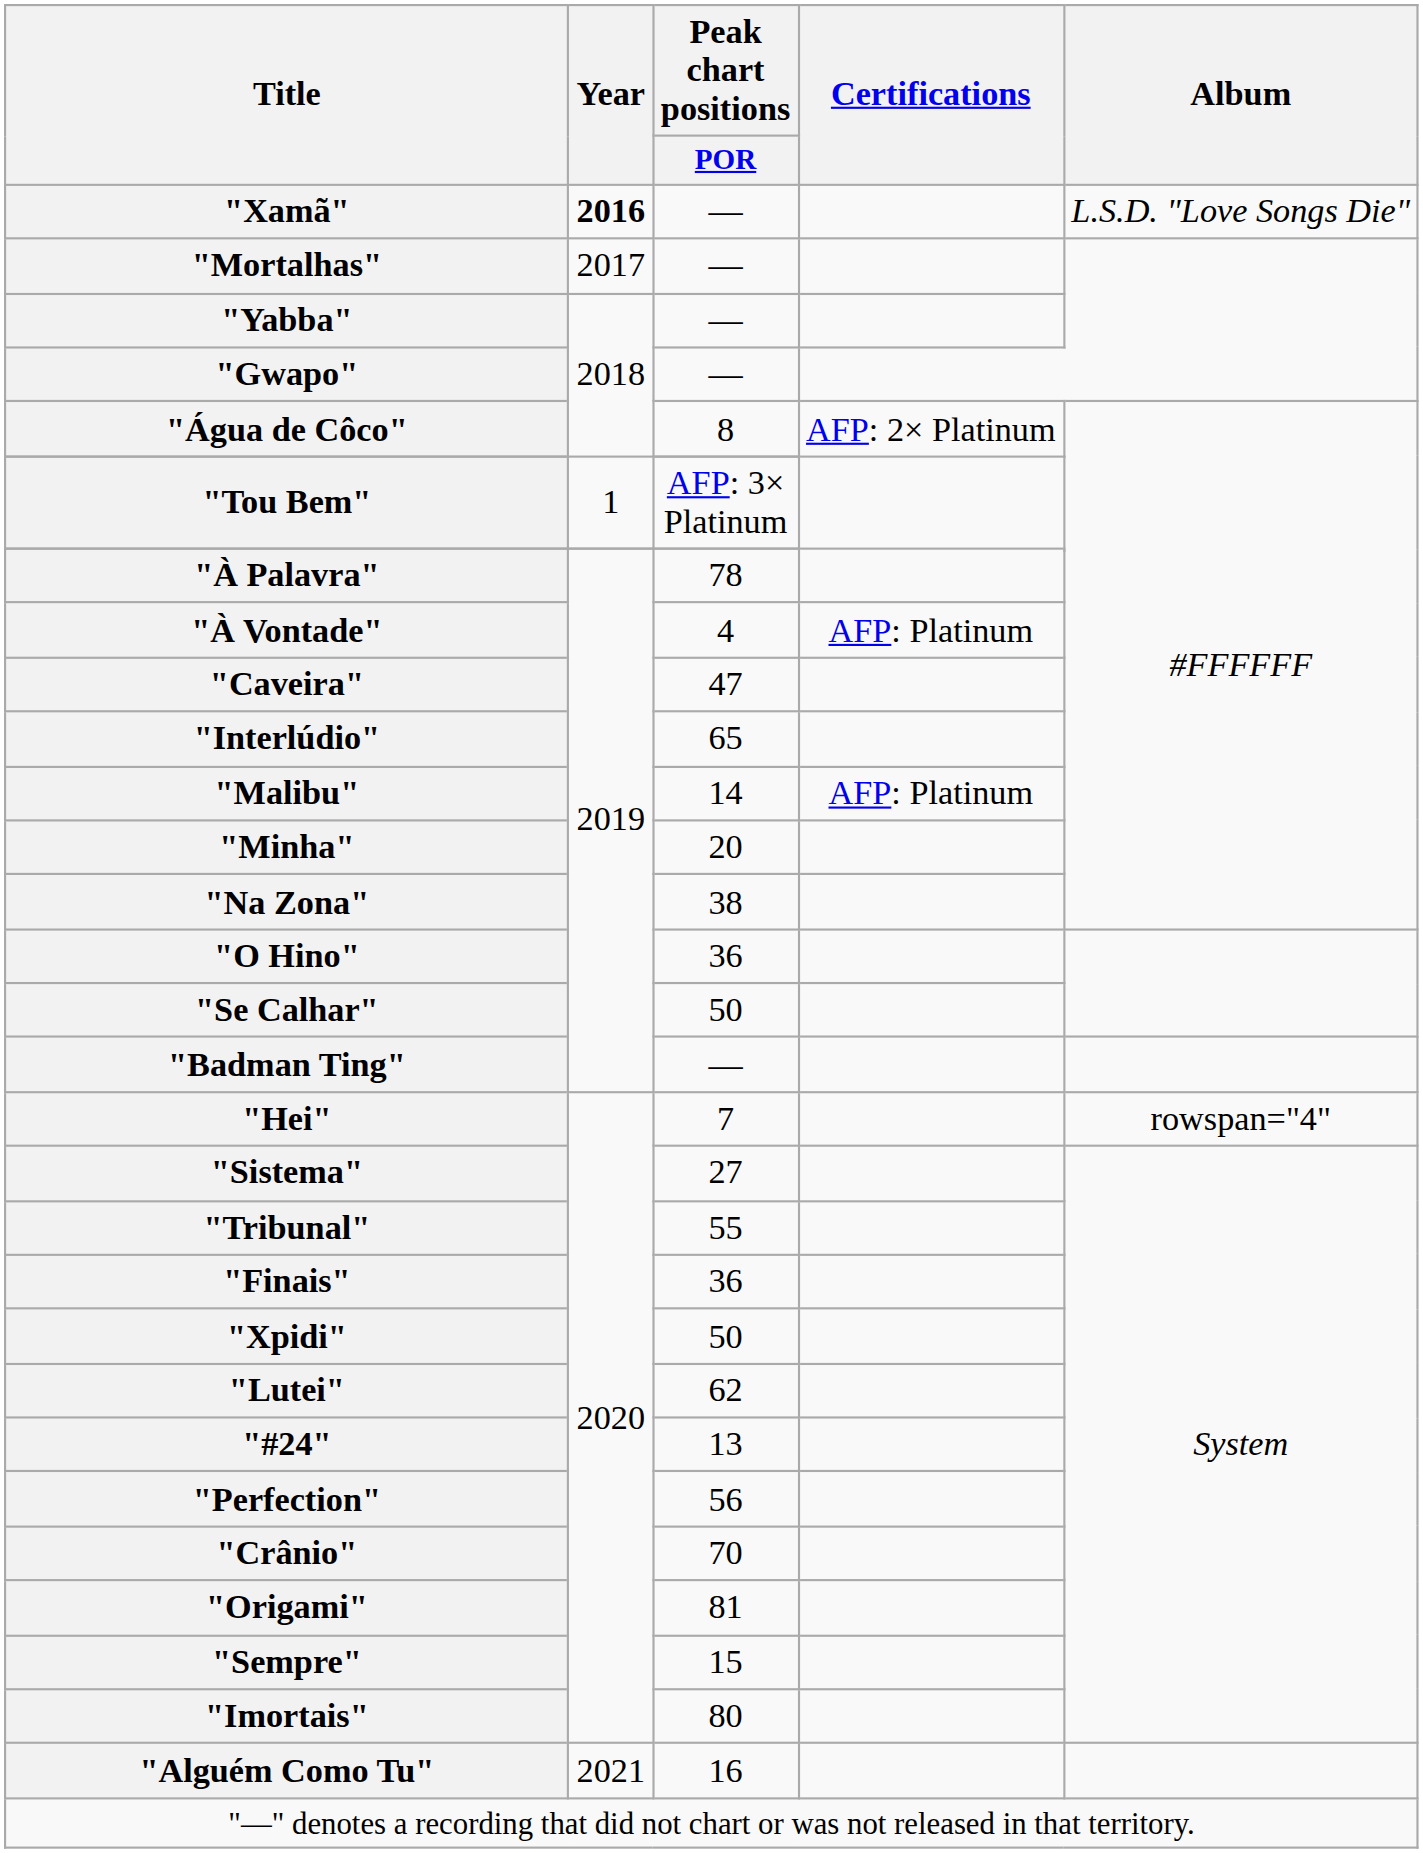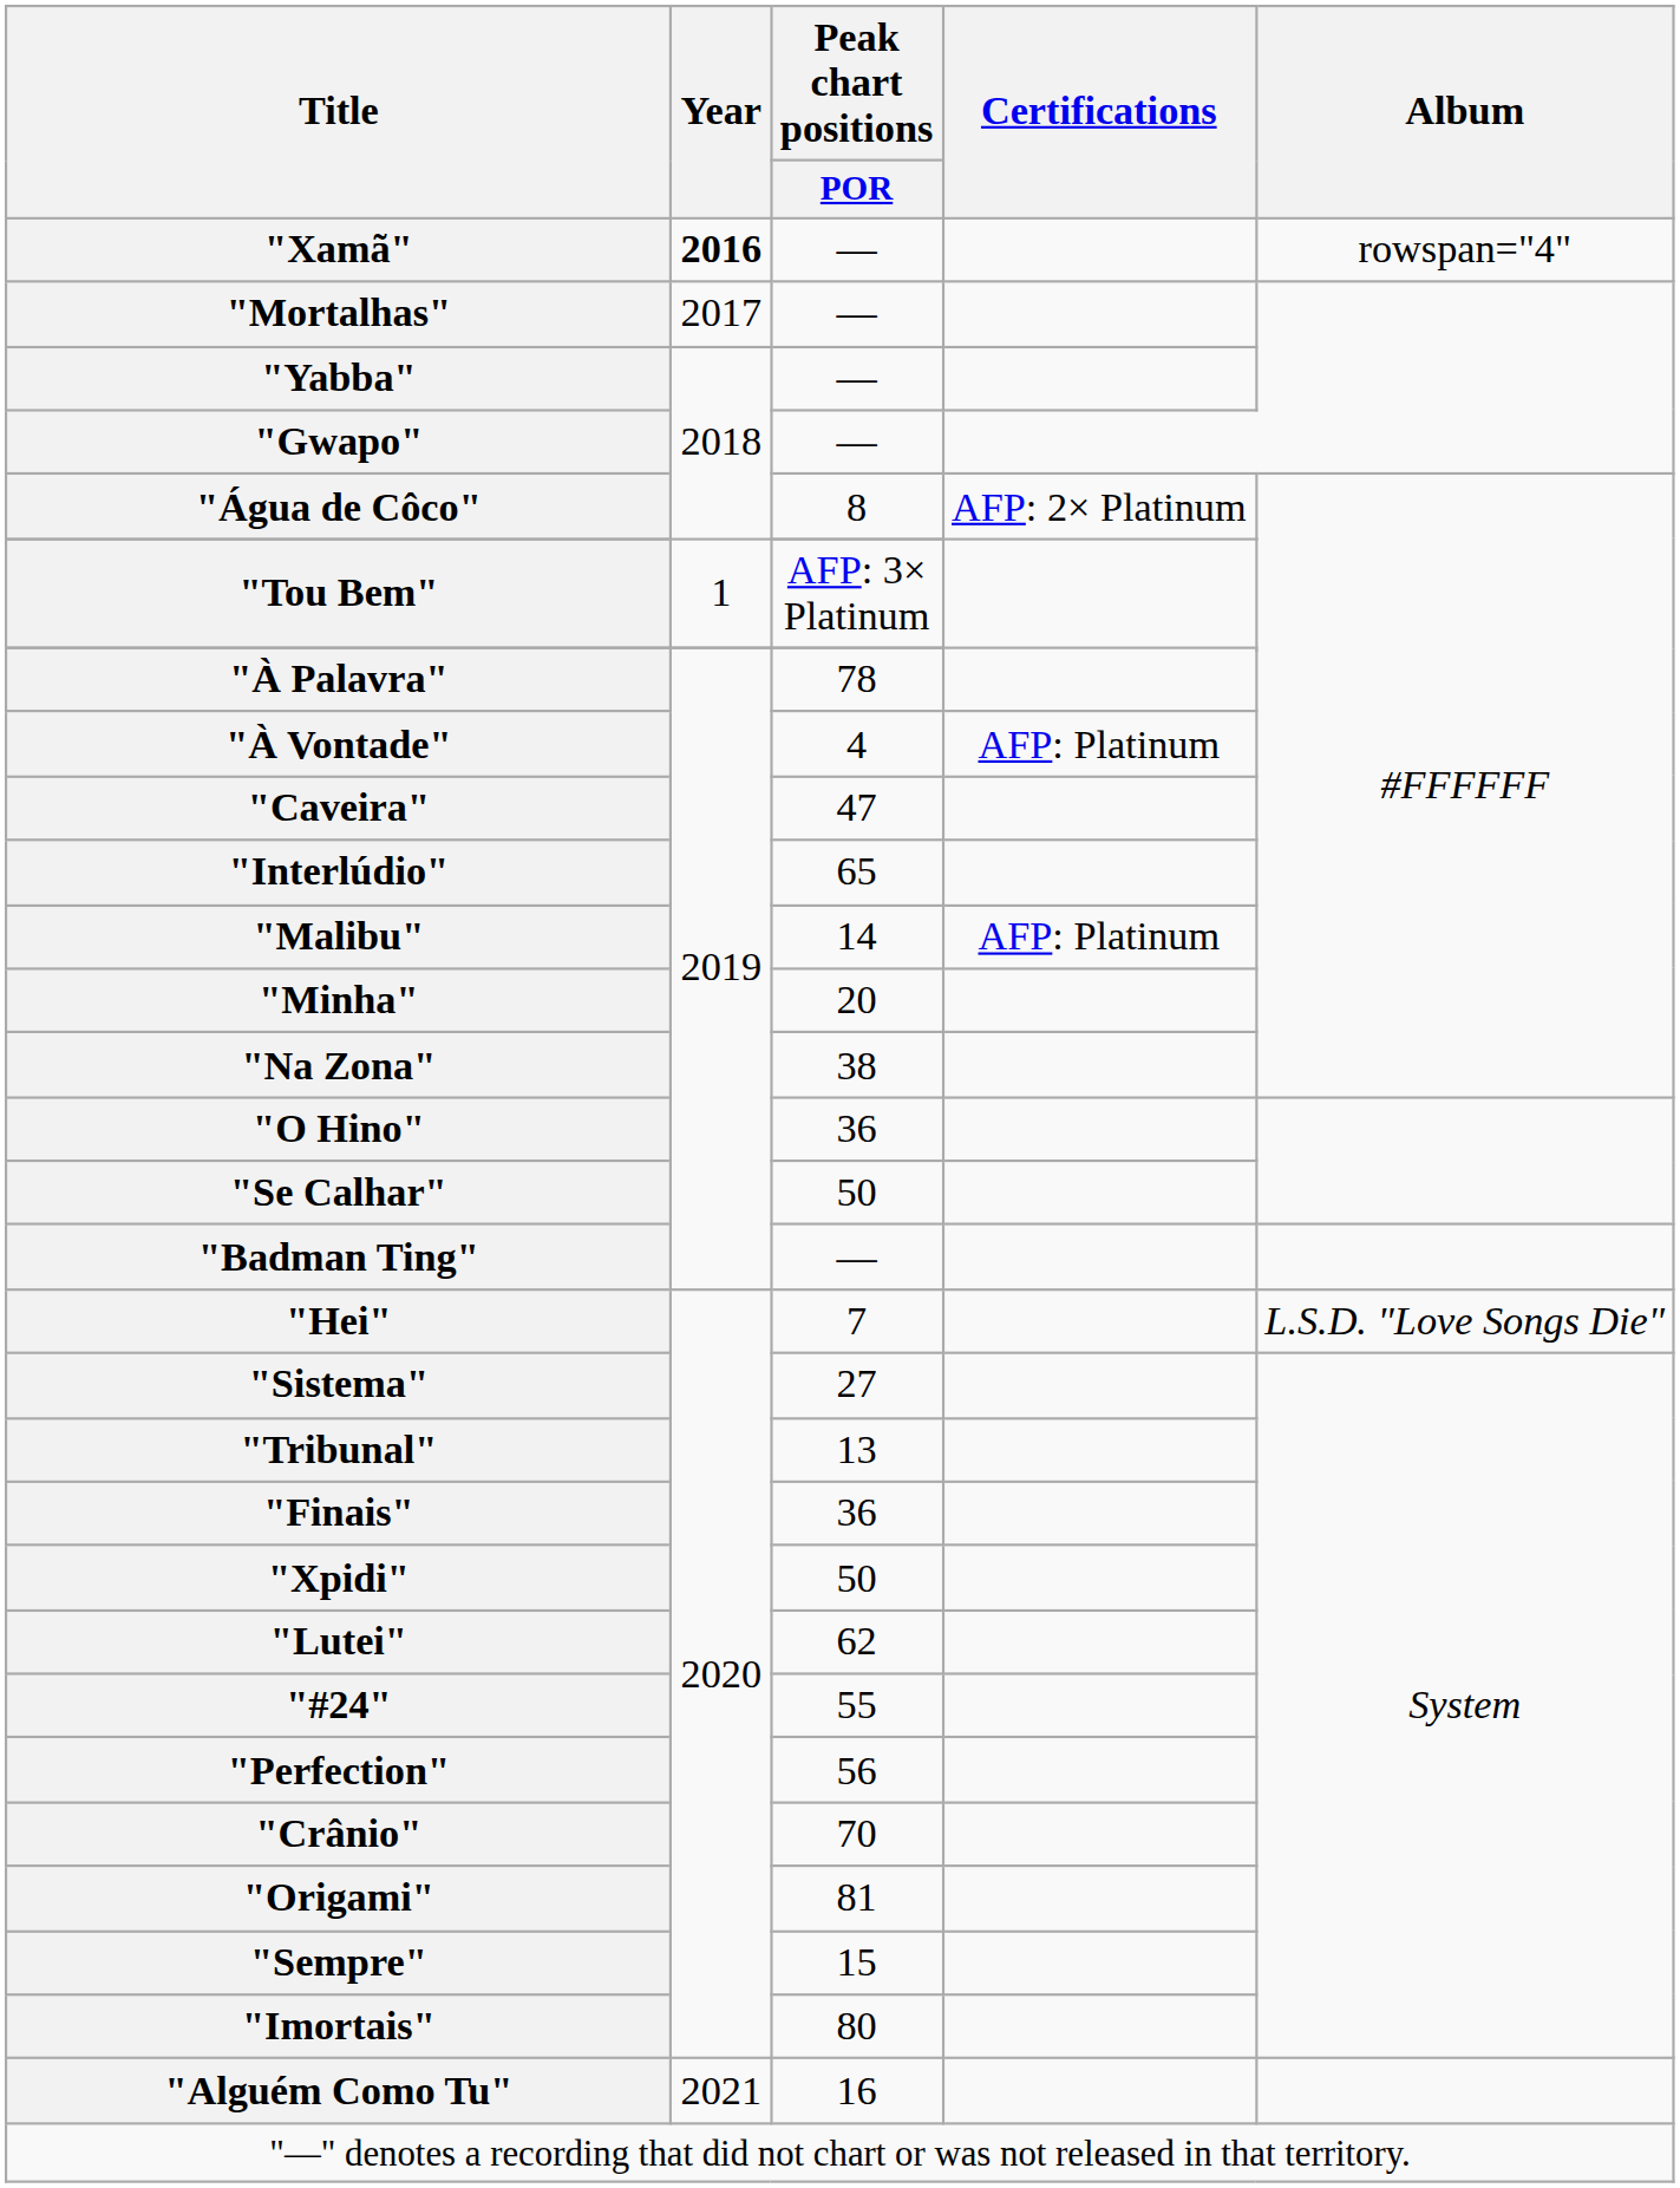"Xamã" | Album: L.S.D. "Love Songs Die" -> rowspan="4"
"Hei" | Album: rowspan="4" -> L.S.D. "Love Songs Die"
"Tribunal" | Peak chart positions / POR: 55 -> 13
"#24" | Peak chart positions / POR: 13 -> 55
